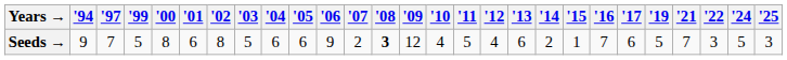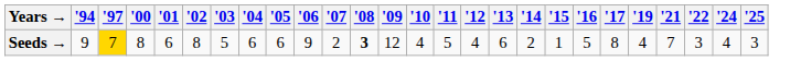- column: '99 | 5
Seeds → | '97: no background -> gold background
Seeds → | '16: 7 -> 5
Seeds → | '17: 6 -> 8
Seeds → | '19: 5 -> 4
Seeds → | '24: 5 -> 4
